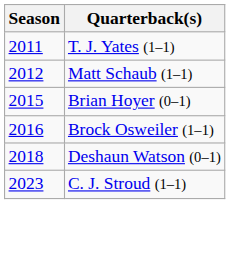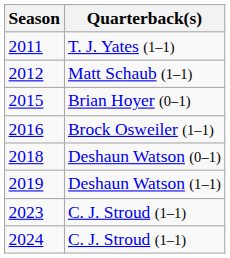+ row: 2019 | Deshaun Watson (1–1)
+ row: 2024 | C. J. Stroud (1–1)
